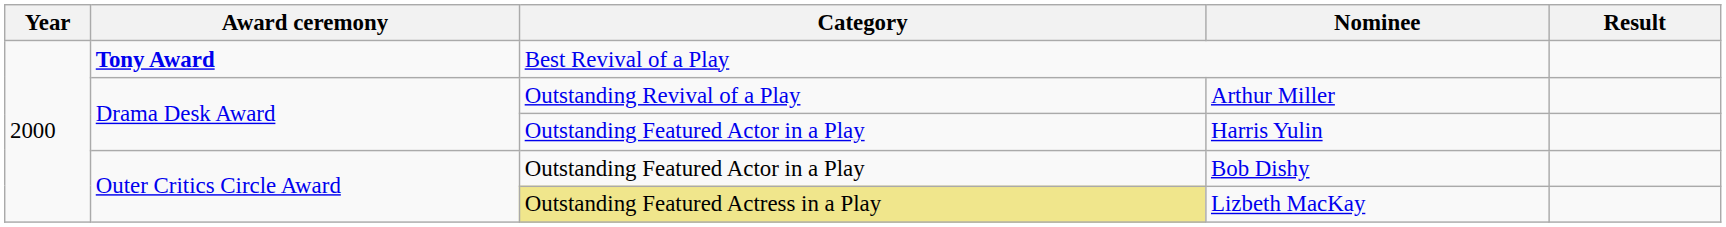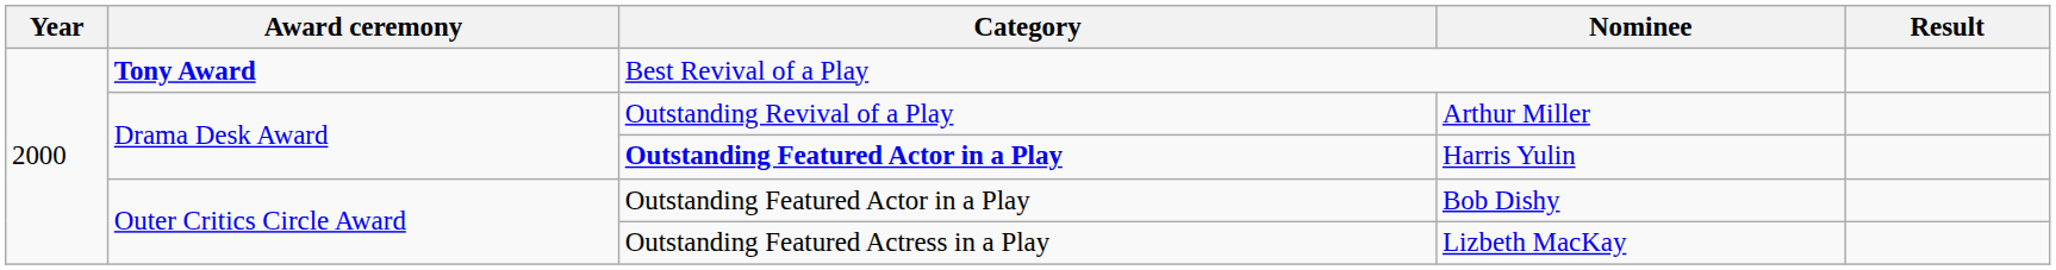Harris Yulin | Category: normal -> bold
Lizbeth MacKay | Category: khaki background -> no background
